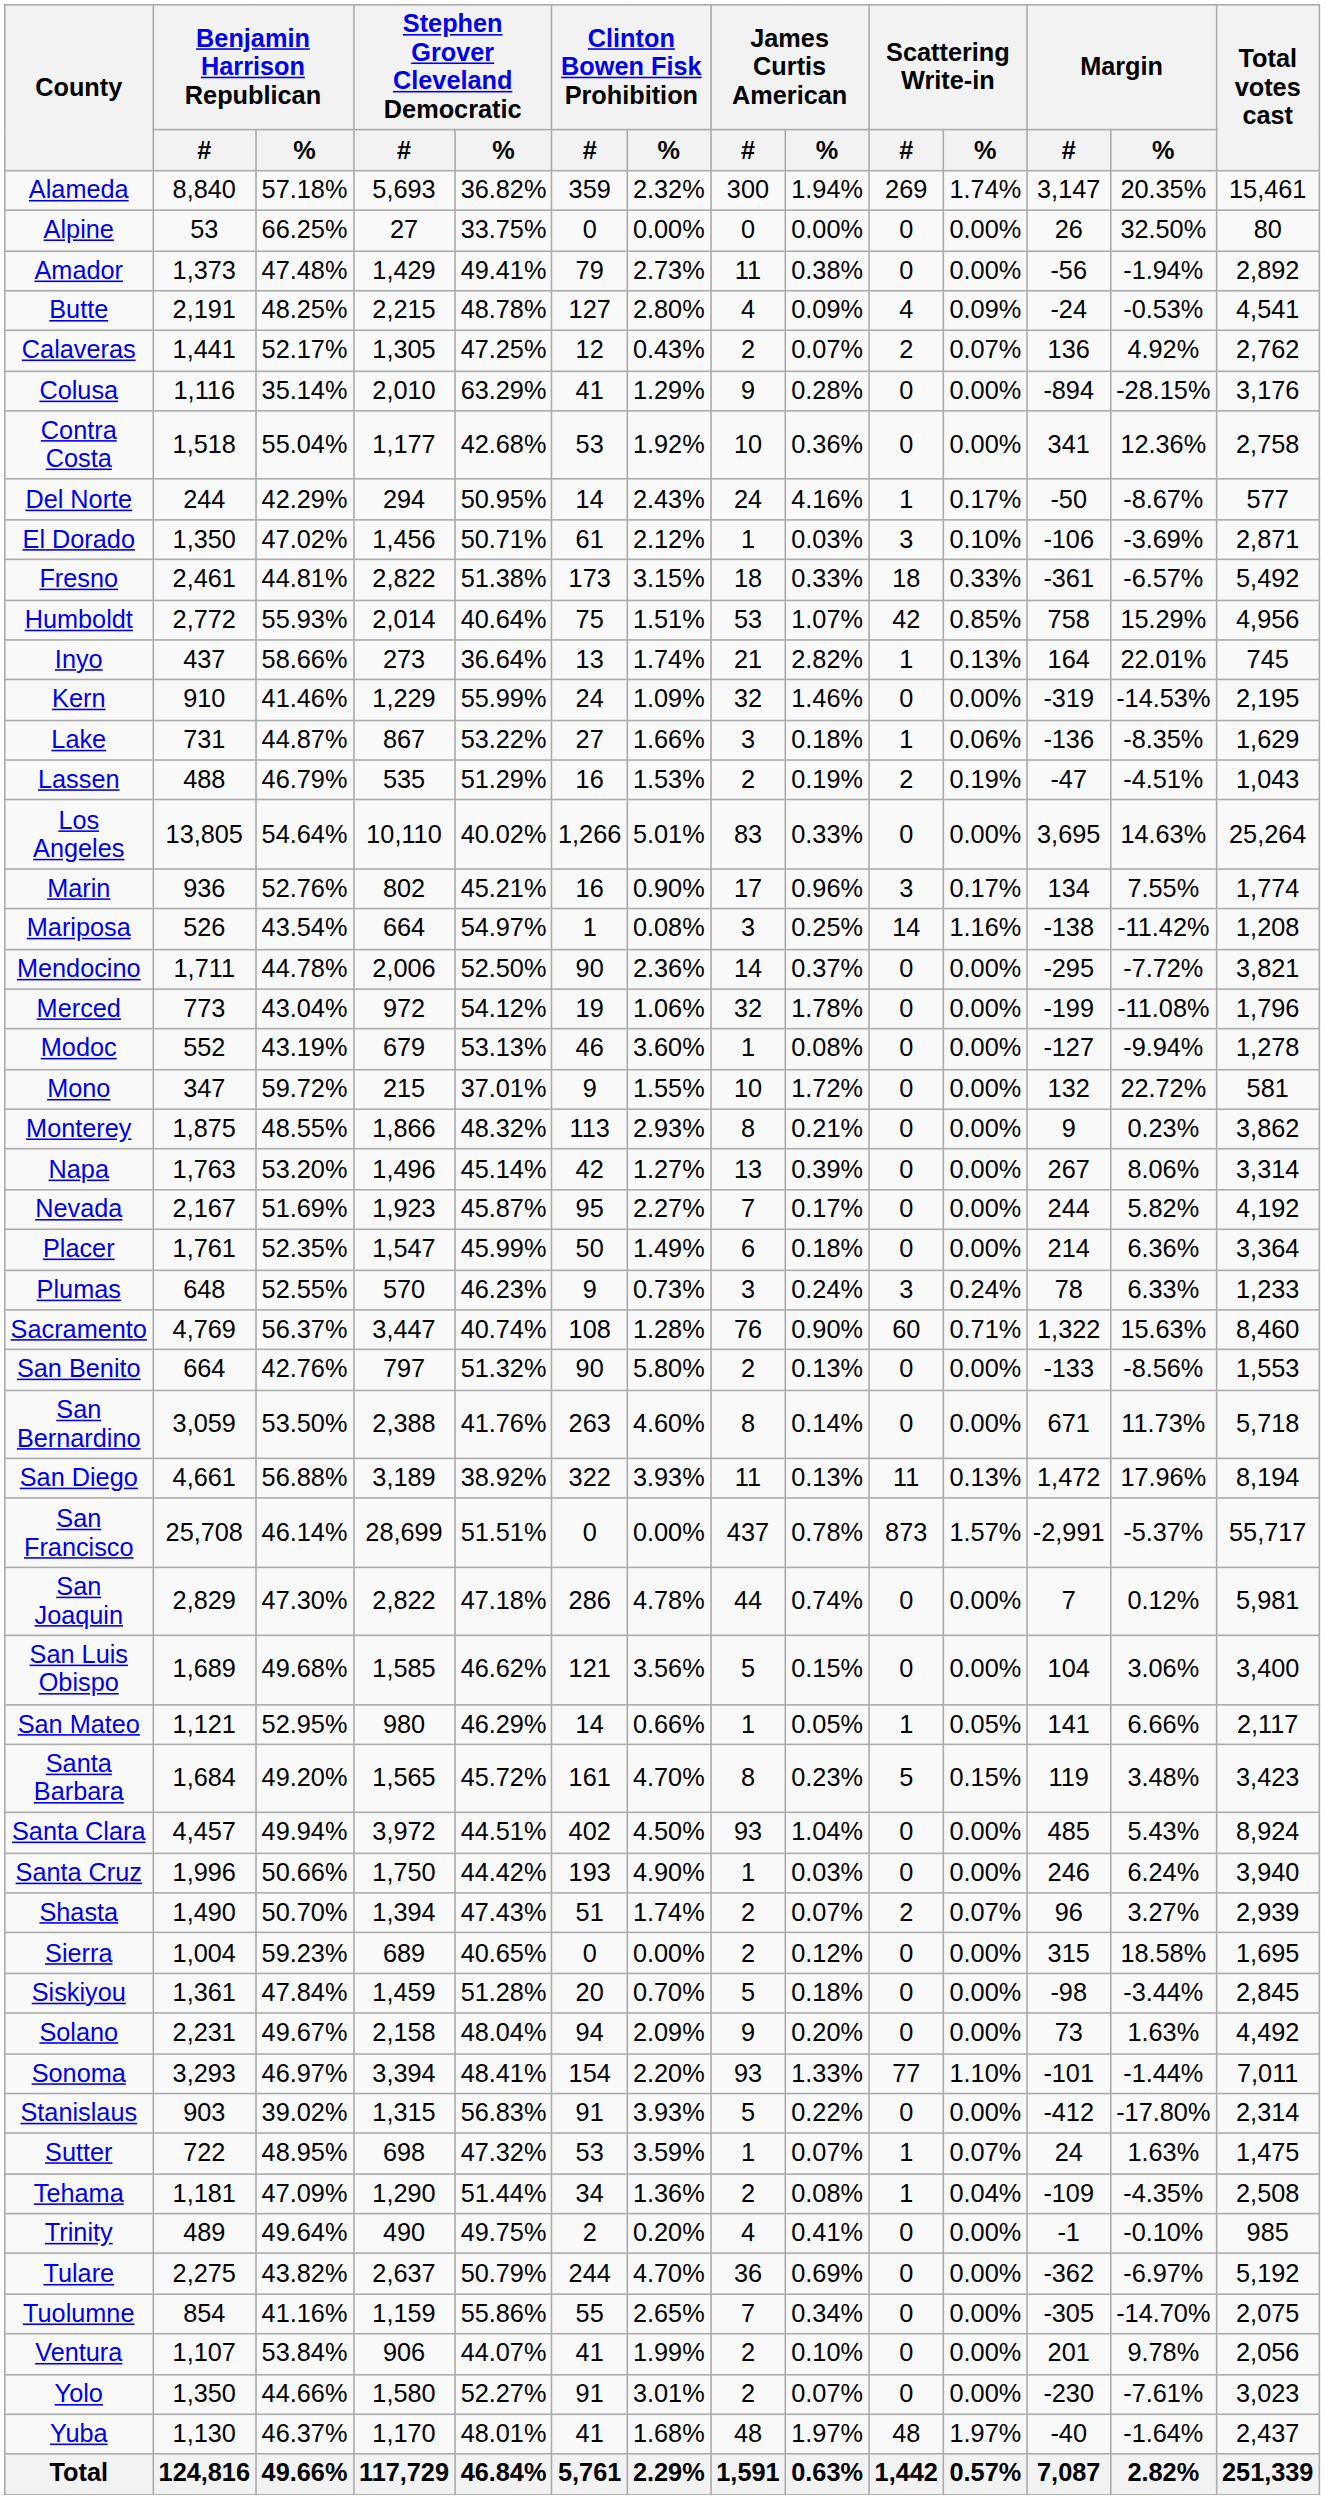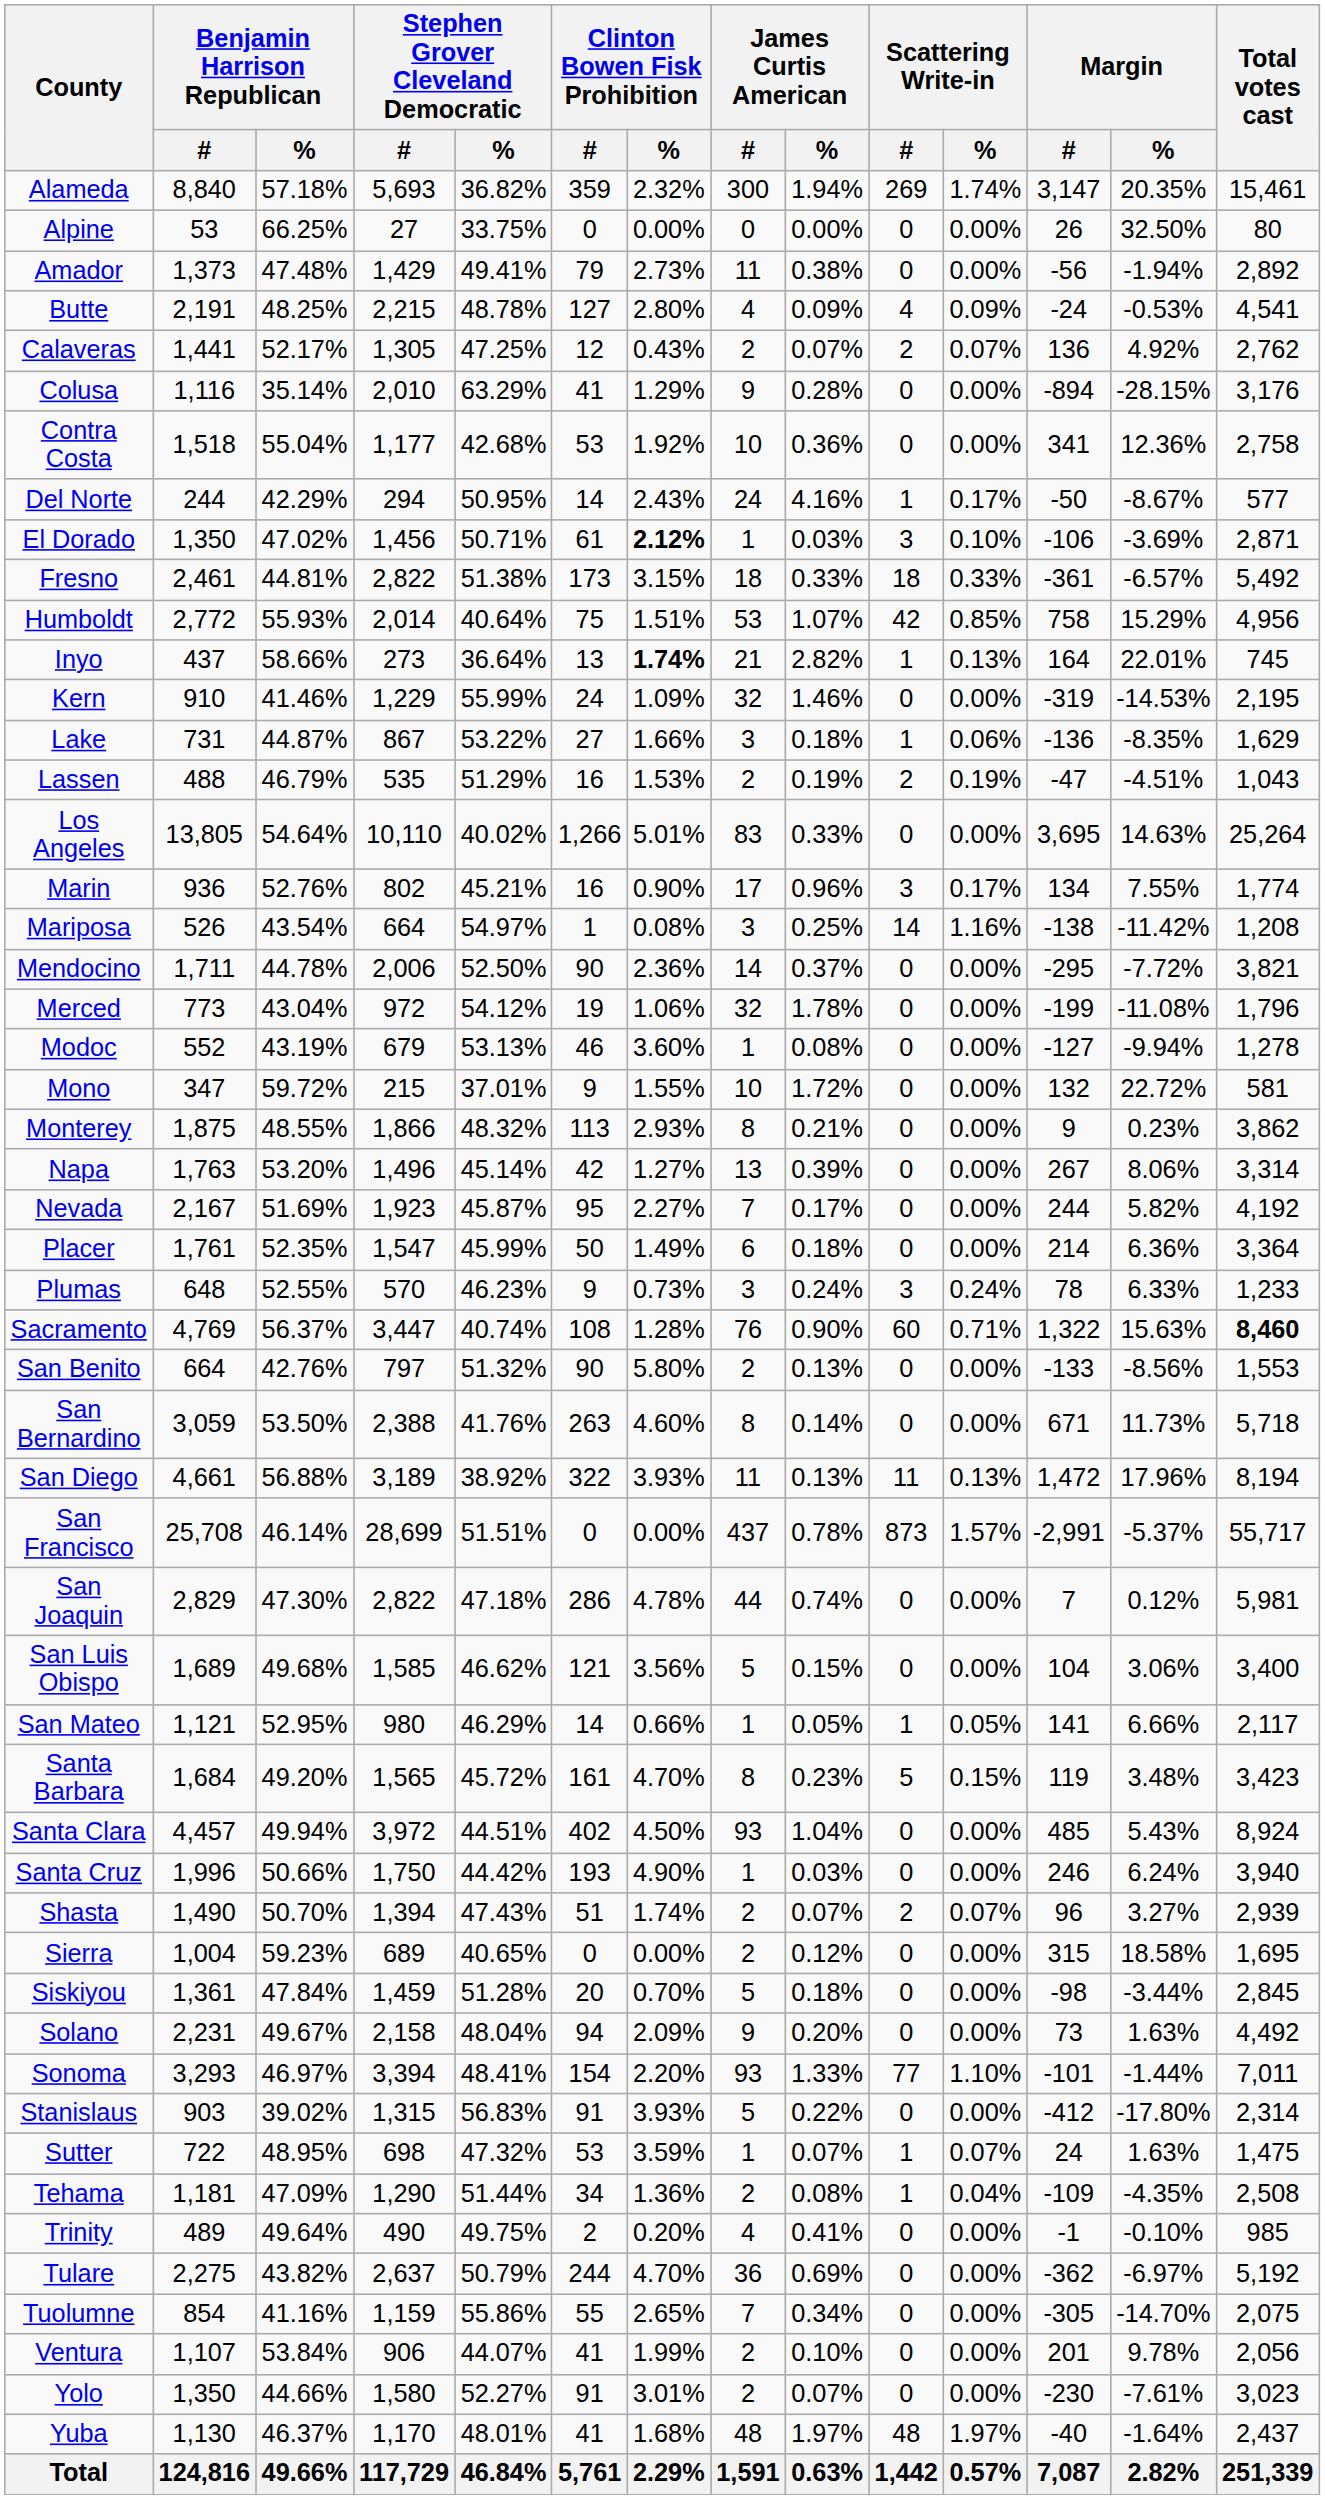El Dorado | Clinton Bowen Fisk Prohibition / %: normal -> bold
Inyo | Clinton Bowen Fisk Prohibition / %: normal -> bold
Sacramento | Total votes cast: normal -> bold
